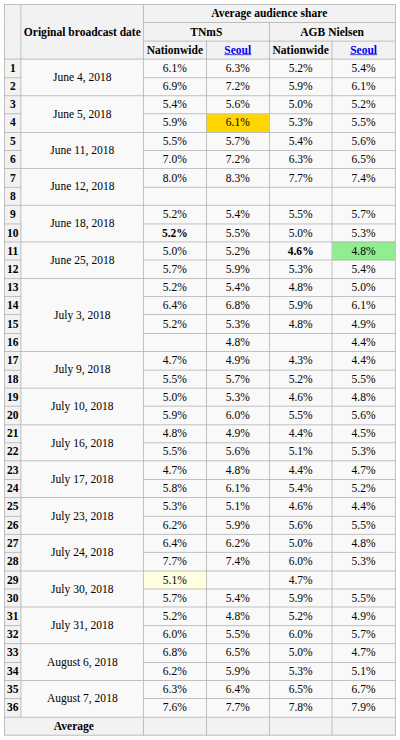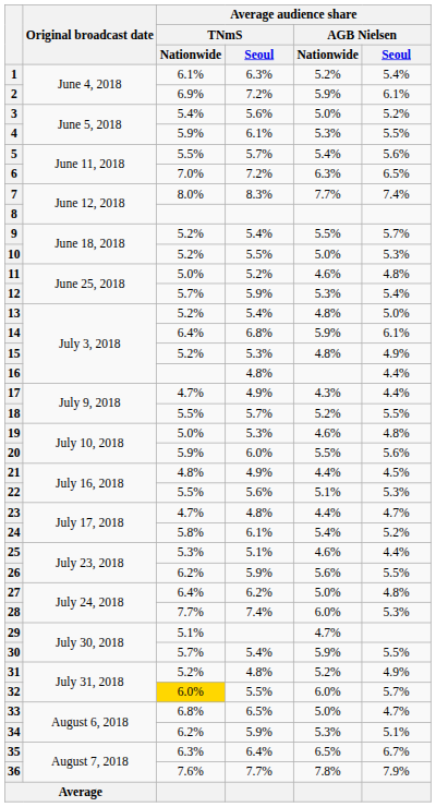4 | Average audience share / TNmS / Seoul: gold background -> no background
10 | Average audience share / TNmS / Nationwide: bold -> normal
11 | Average audience share / AGB Nielsen / Nationwide: bold -> normal
11 | Average audience share / AGB Nielsen / Seoul: lightgreen background -> no background
29 | Average audience share / TNmS / Nationwide: lightyellow background -> no background
32 | Average audience share / TNmS / Nationwide: no background -> gold background
